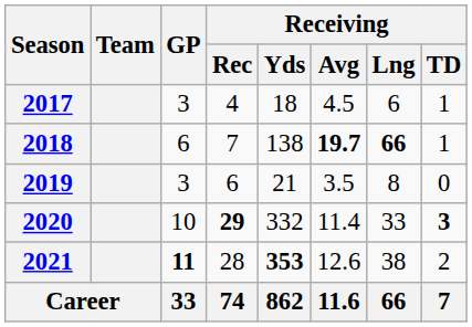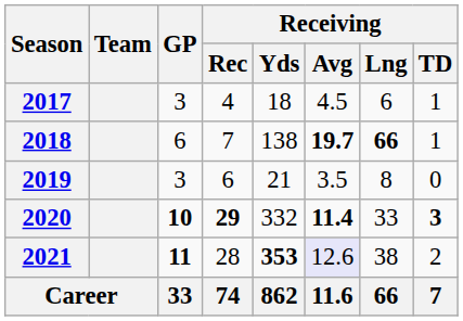2020 | GP: normal -> bold
2020 | Receiving / Avg: normal -> bold
2021 | Receiving / Avg: no background -> lavender background
